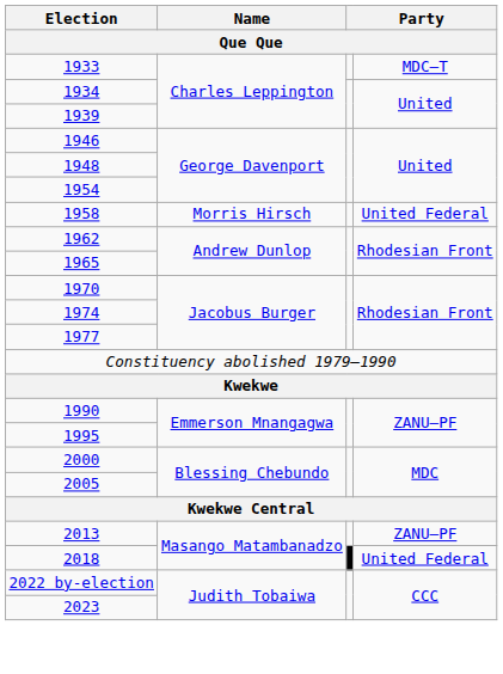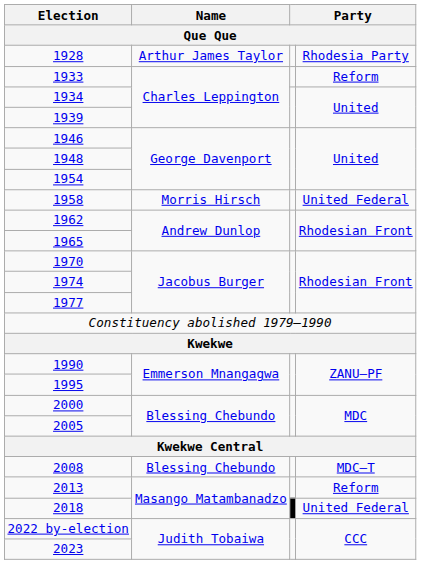+ row: 1928 | Arthur James Taylor | Rhodesia Party
1933 | column 4: MDC–T -> Reform
+ row: 2008 | Blessing Chebundo | MDC–T
2013 | column 4: ZANU–PF -> Reform
